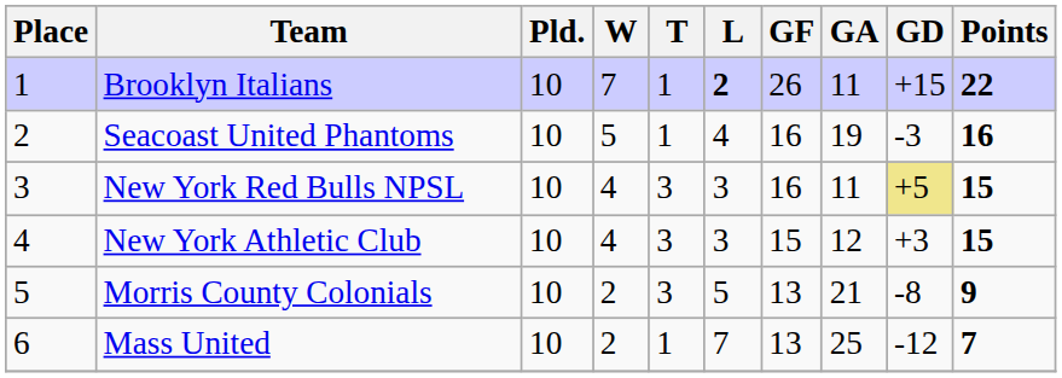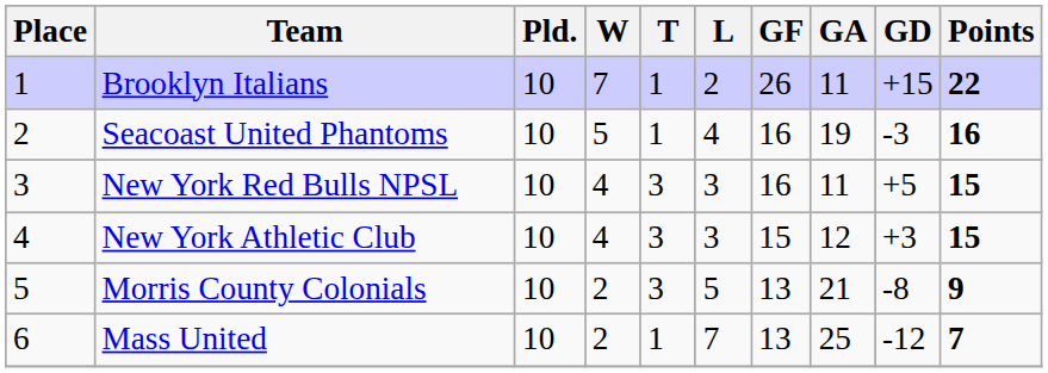Brooklyn Italians | L: bold -> normal
New York Red Bulls NPSL | GD: khaki background -> no background
